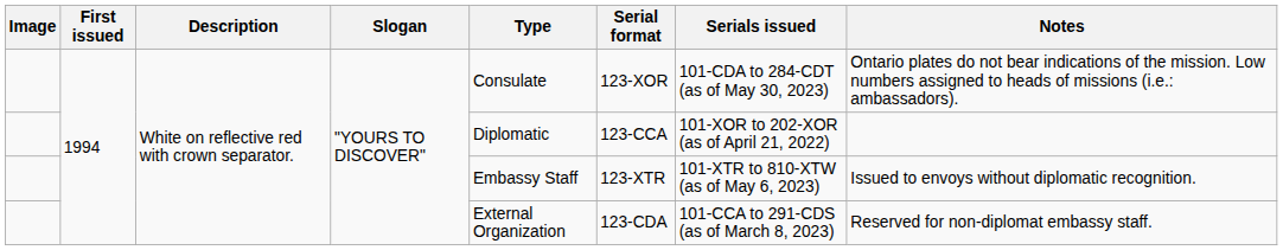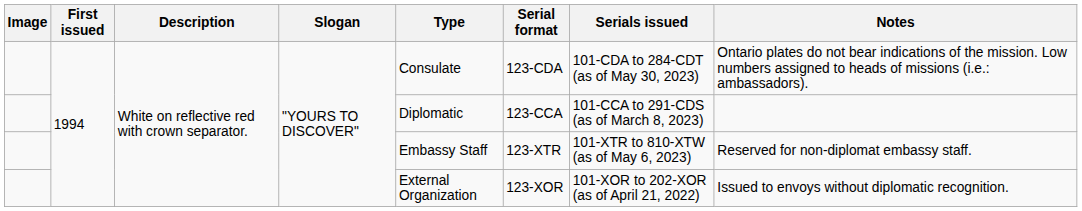row 2 | Serial format: 123-XOR -> 123-CDA
row 3 | Serials issued: 101-XOR to 202-XOR (as of April 21, 2022) -> 101-CCA to 291-CDS (as of March 8, 2023)
row 4 | Notes: Issued to envoys without diplomatic recognition. -> Reserved for non-diplomat embassy staff.
row 5 | Serial format: 123-CDA -> 123-XOR
row 5 | Serials issued: 101-CCA to 291-CDS (as of March 8, 2023) -> 101-XOR to 202-XOR (as of April 21, 2022)
row 5 | Notes: Reserved for non-diplomat embassy staff. -> Issued to envoys without diplomatic recognition.
